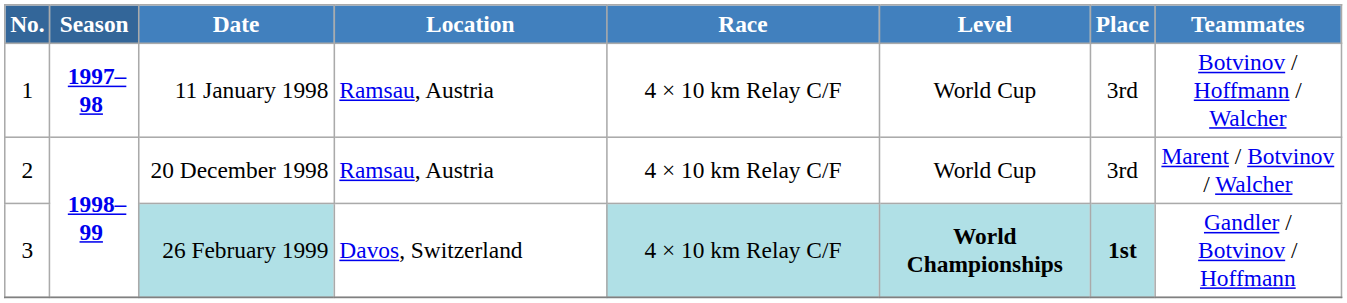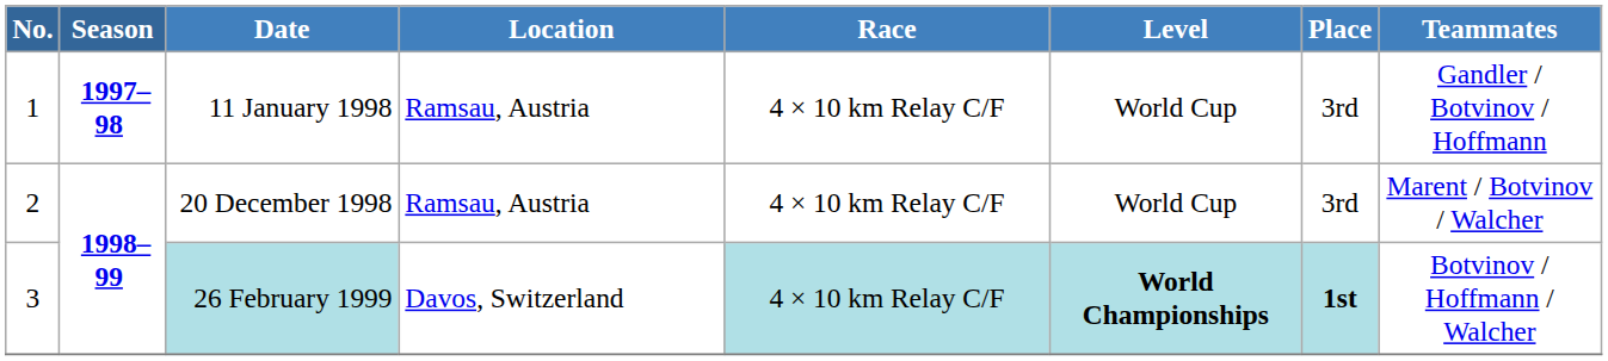11 January 1998 | Teammates: Botvinov / Hoffmann / Walcher -> Gandler / Botvinov / Hoffmann
26 February 1999 | Teammates: Gandler / Botvinov / Hoffmann -> Botvinov / Hoffmann / Walcher
